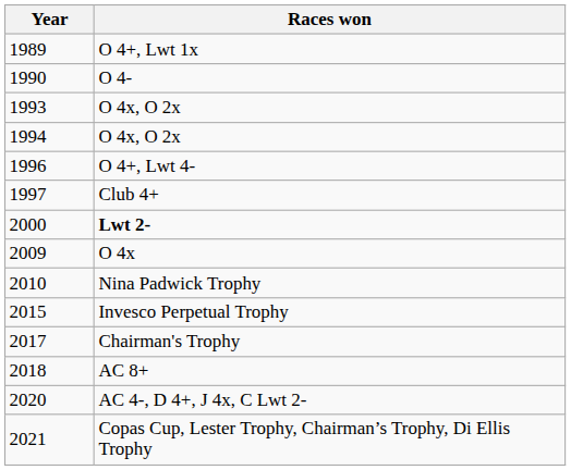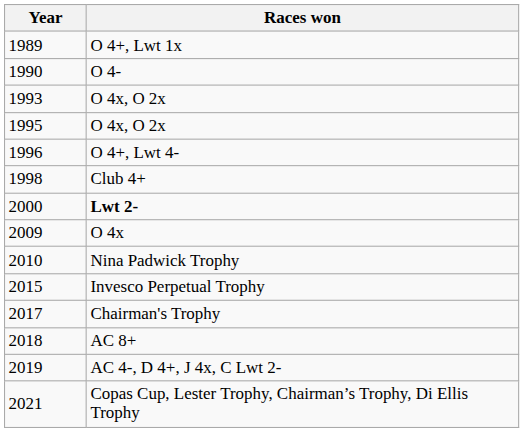row 5 | Year: 1994 -> 1995
row 7 | Year: 1997 -> 1998
row 14 | Year: 2020 -> 2019
